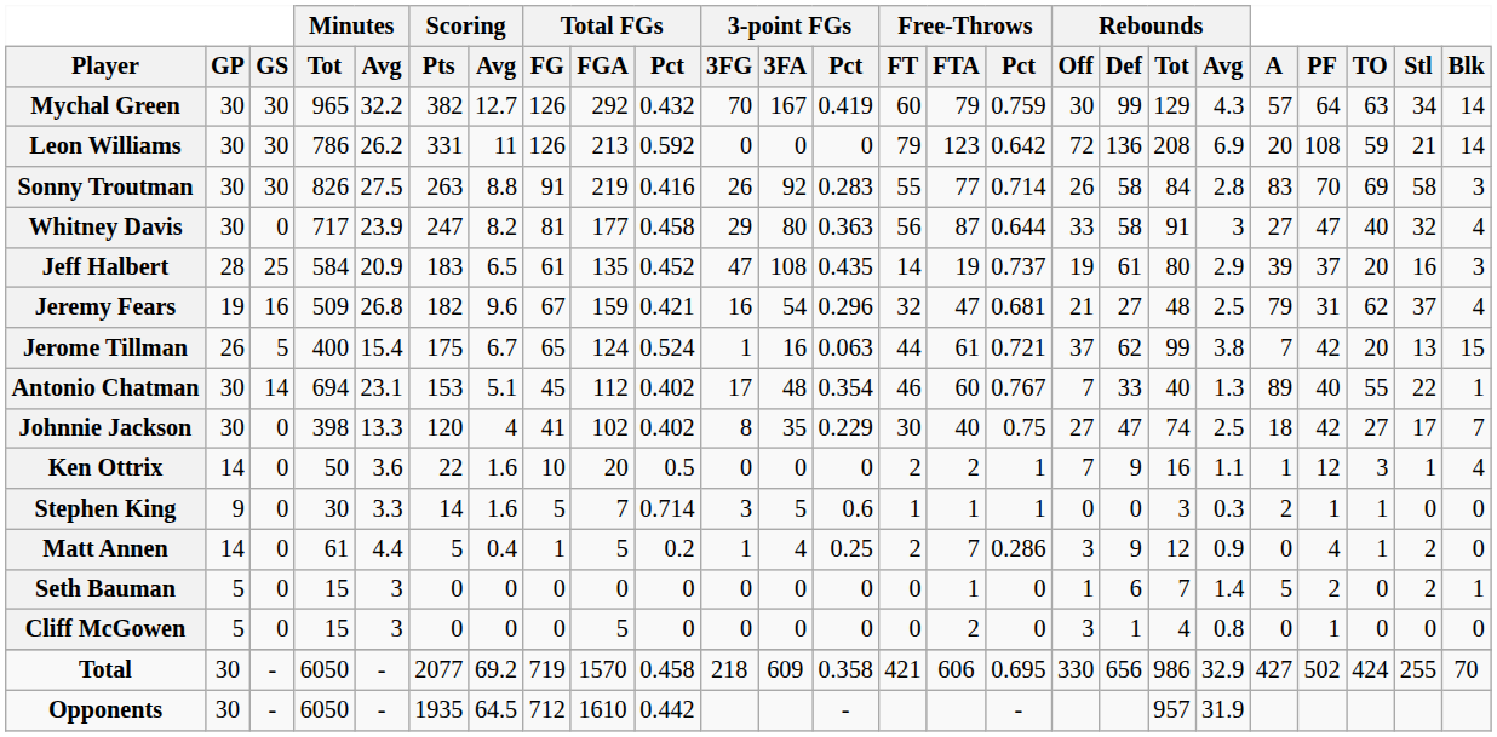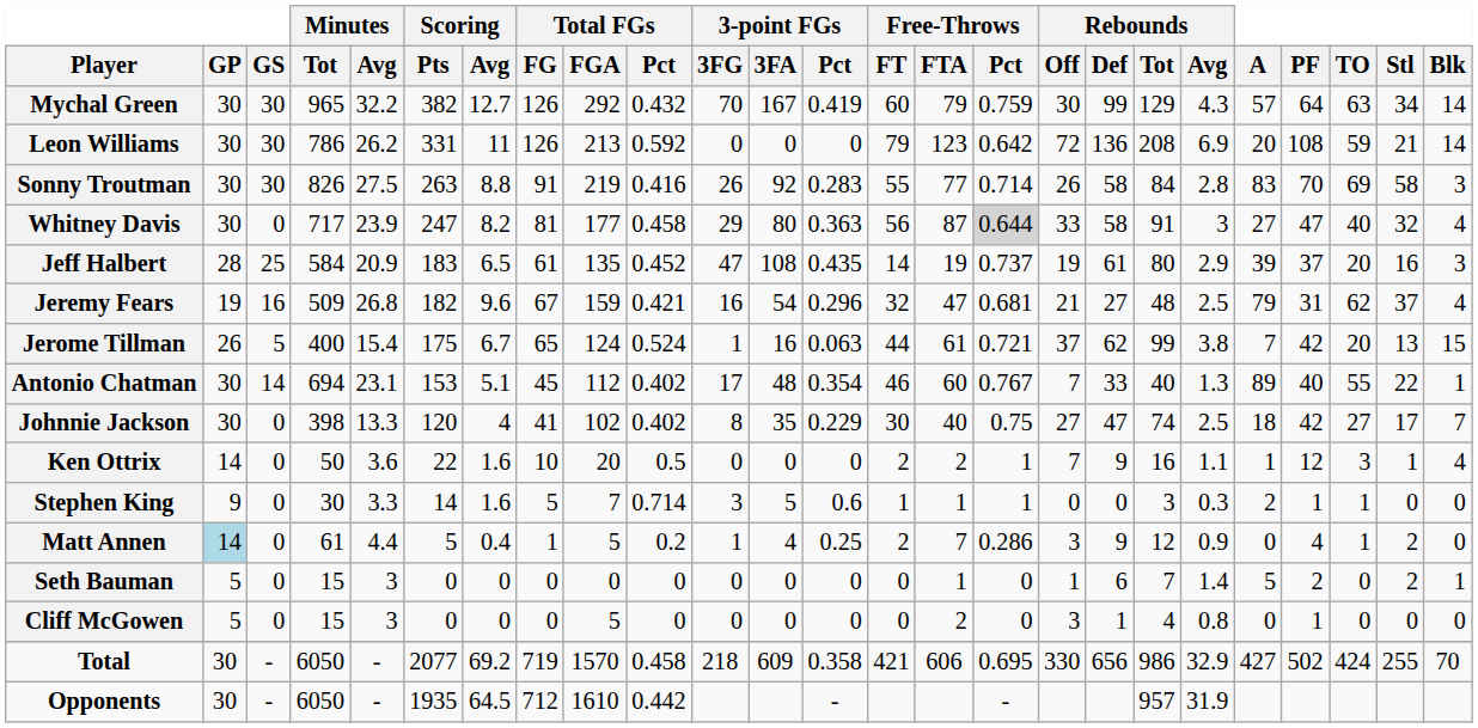Whitney Davis | Free-Throws / Pct: no background -> lightgrey background
Matt Annen | GP: no background -> lightblue background
